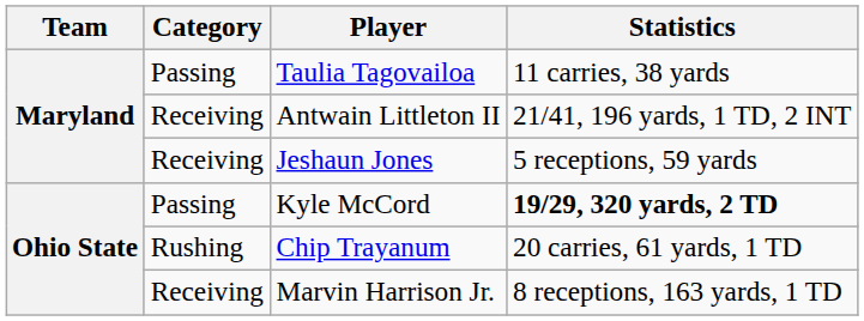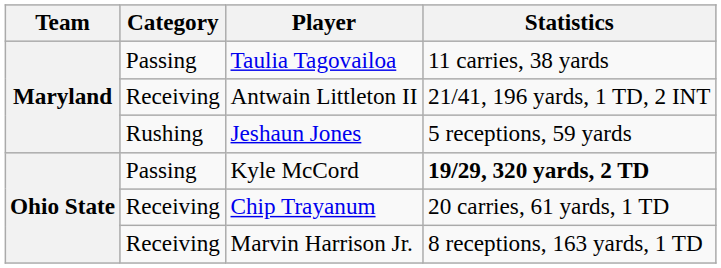Jeshaun Jones | Category: Receiving -> Rushing
Chip Trayanum | Category: Rushing -> Receiving
